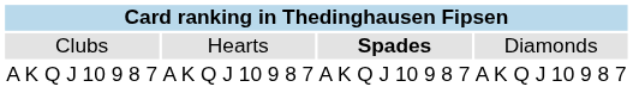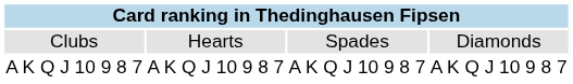Clubs | column 3: bold -> normal
